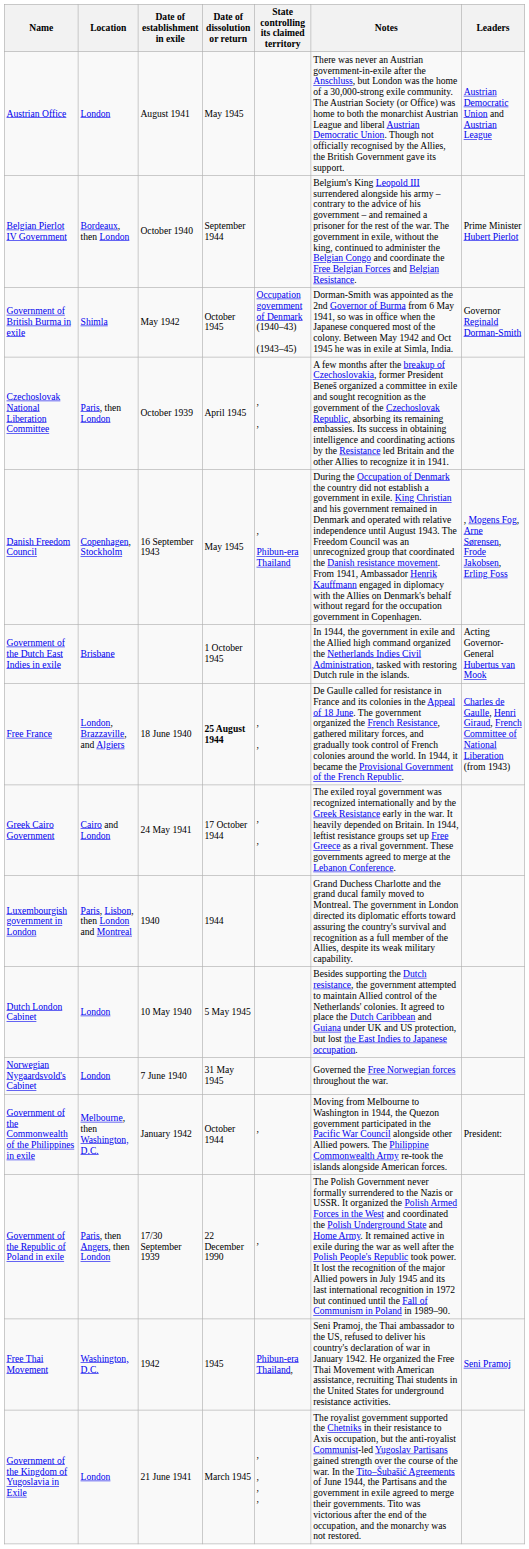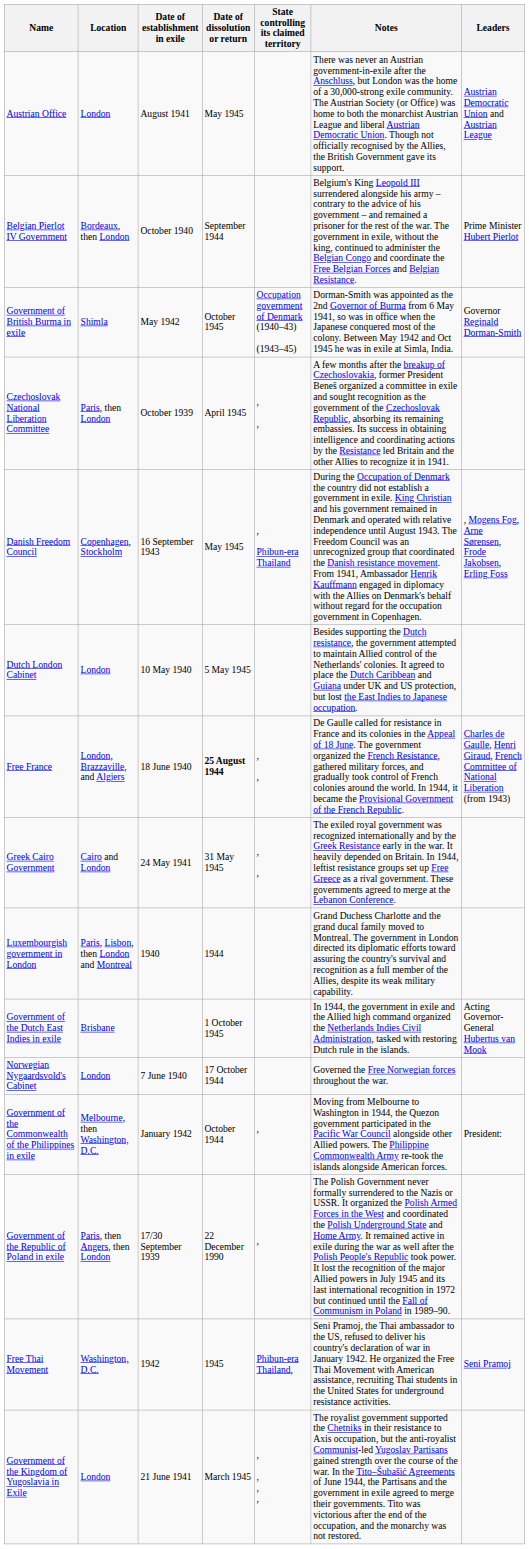rows swapped: Government of the Dutch East Indies in exile <-> Dutch London Cabinet
Greek Cairo Government | Date of dissolution or return: 17 October 1944 -> 31 May 1945
Norwegian Nygaardsvold's Cabinet | Date of dissolution or return: 31 May 1945 -> 17 October 1944
